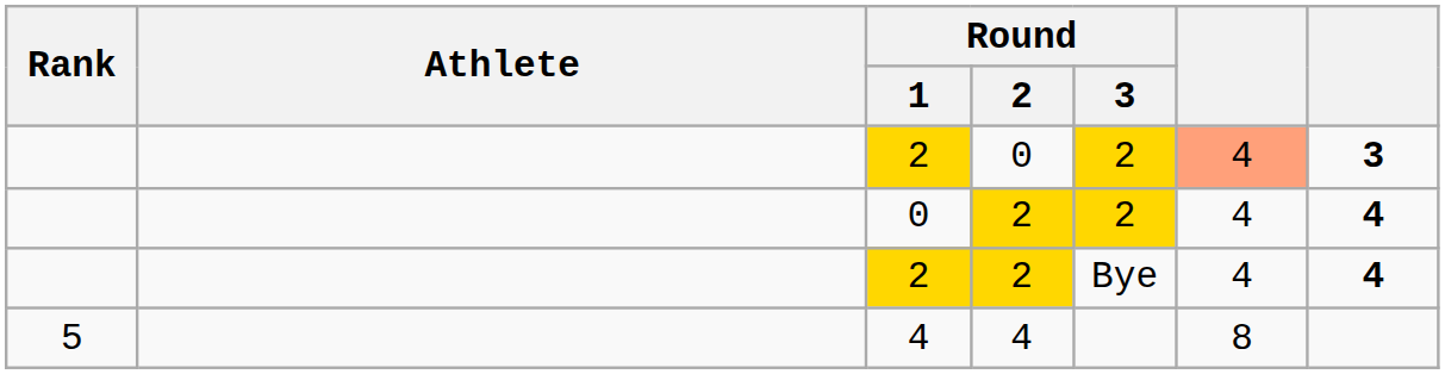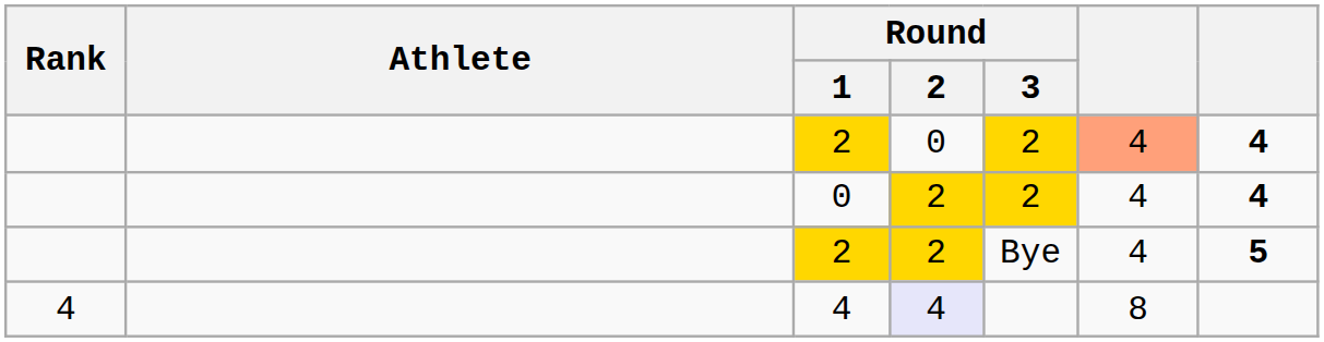row 3 | column 7: 3 -> 4
row 5 | column 7: 4 -> 5
row 6 | Rank: 5 -> 4
row 6 | Round / 2: no background -> lavender background
